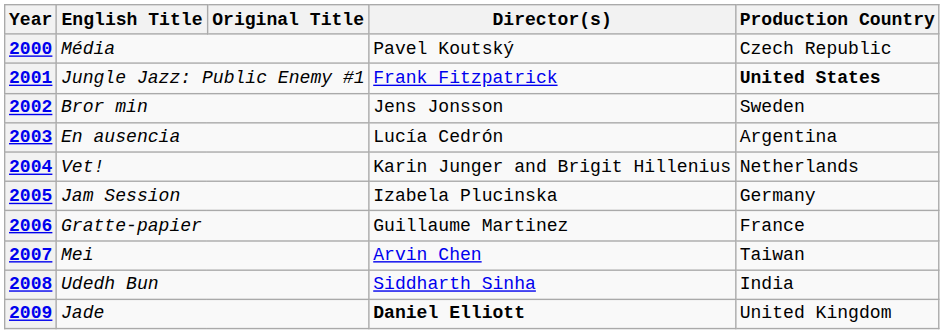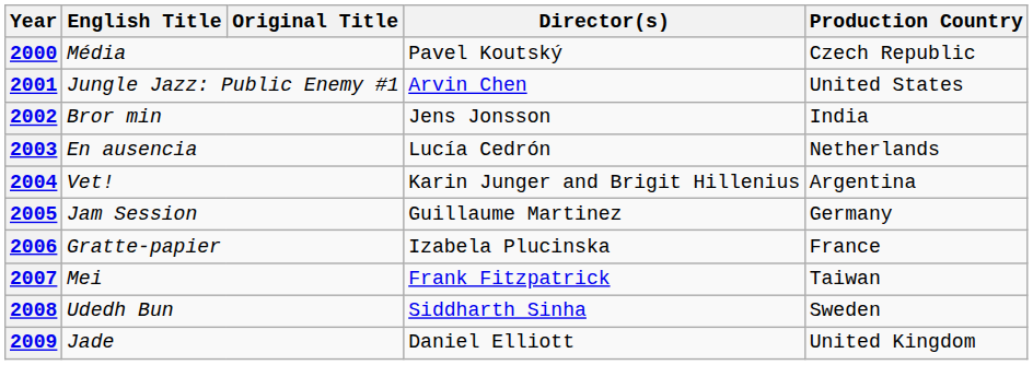2001 | Director(s): Frank Fitzpatrick -> Arvin Chen
2001 | Production Country: bold -> normal
2002 | Production Country: Sweden -> India
2003 | Production Country: Argentina -> Netherlands
2004 | Production Country: Netherlands -> Argentina
2005 | Director(s): Izabela Plucinska -> Guillaume Martinez
2006 | Director(s): Guillaume Martinez -> Izabela Plucinska
2007 | Director(s): Arvin Chen -> Frank Fitzpatrick
2008 | Production Country: India -> Sweden
2009 | Director(s): bold -> normal
